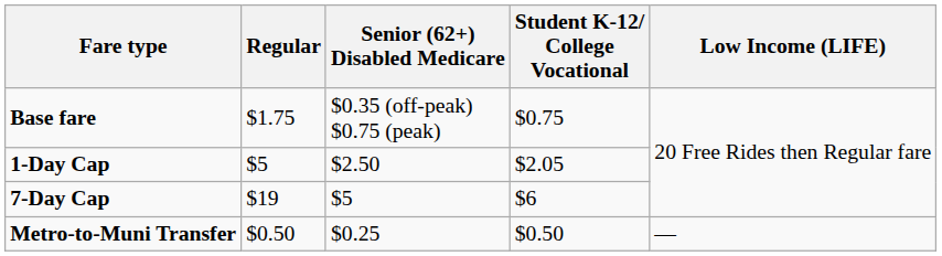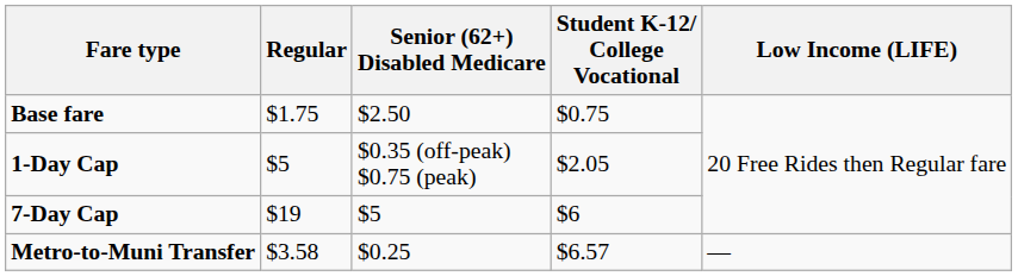Base fare | Senior (62+) Disabled Medicare: $0.35 (off-peak) $0.75 (peak) -> $2.50
1-Day Cap | Senior (62+) Disabled Medicare: $2.50 -> $0.35 (off-peak) $0.75 (peak)
Metro-to-Muni Transfer | Regular: $0.50 -> $3.58
Metro-to-Muni Transfer | Student K-12/ College Vocational: $0.50 -> $6.57
